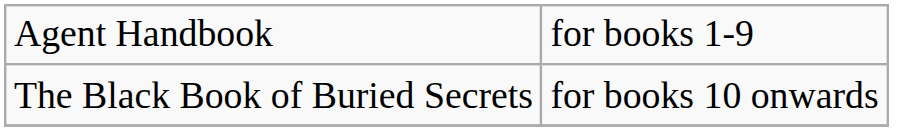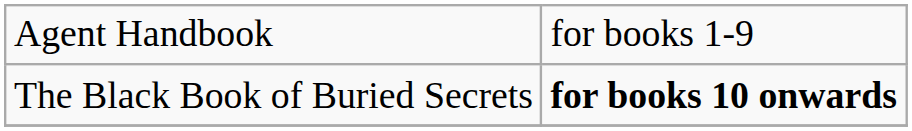The Black Book of Buried Secrets | column 2: normal -> bold
